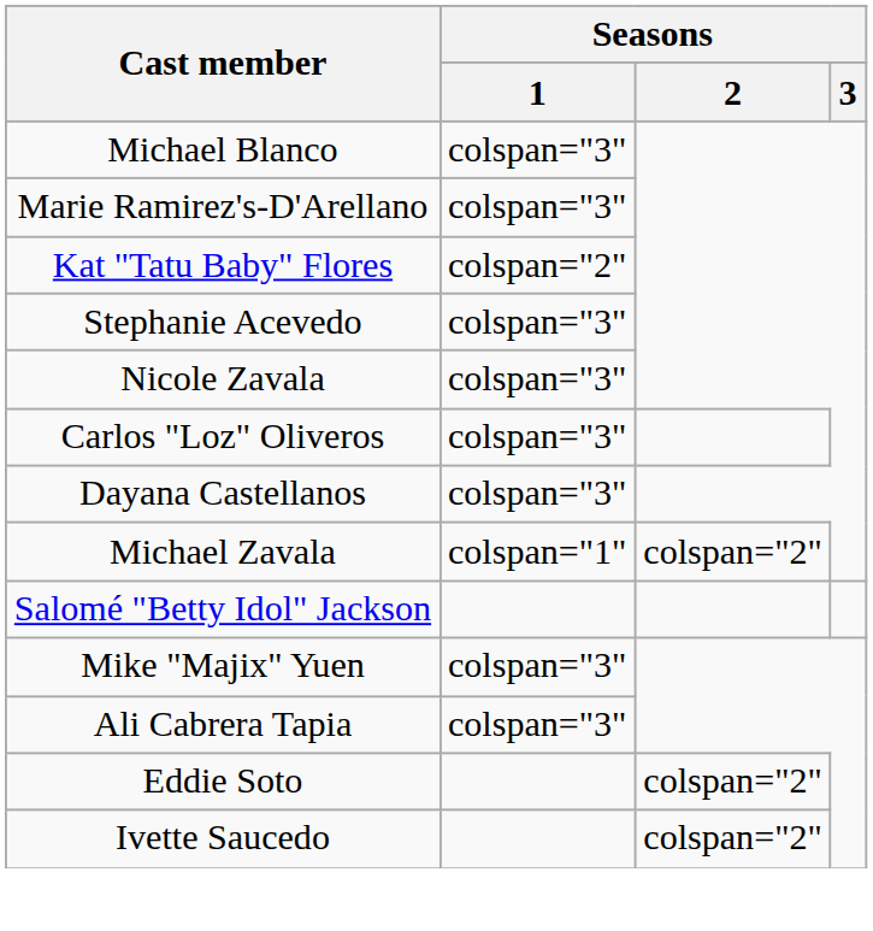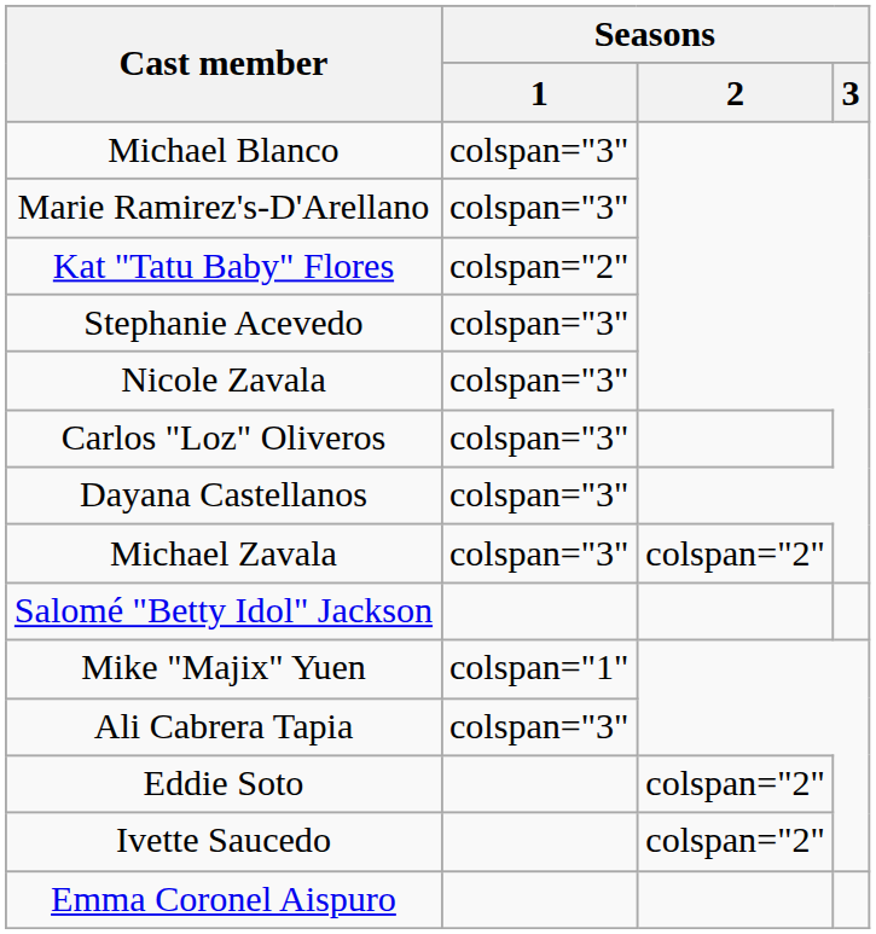Michael Zavala | Seasons / 1: colspan="1" -> colspan="3"
Mike "Majix" Yuen | Seasons / 1: colspan="3" -> colspan="1"
+ row: Emma Coronel Aispuro
